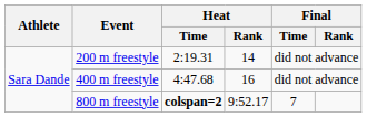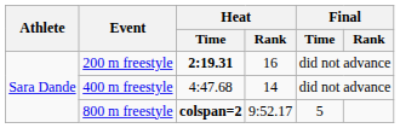200 m freestyle | Heat / Time: normal -> bold
200 m freestyle | Heat / Rank: 14 -> 16
400 m freestyle | Heat / Rank: 16 -> 14
800 m freestyle | Final / Time: 7 -> 5
